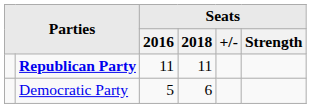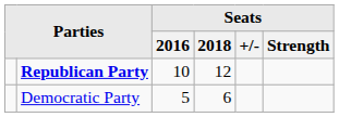Republican Party | Seats / 2016: 11 -> 10
Republican Party | Seats / 2018: 11 -> 12
